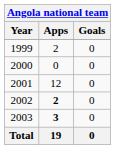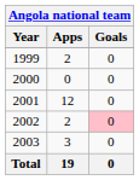2002 | Apps: bold -> normal
2002 | Goals: no background -> pink background
2003 | Apps: bold -> normal
